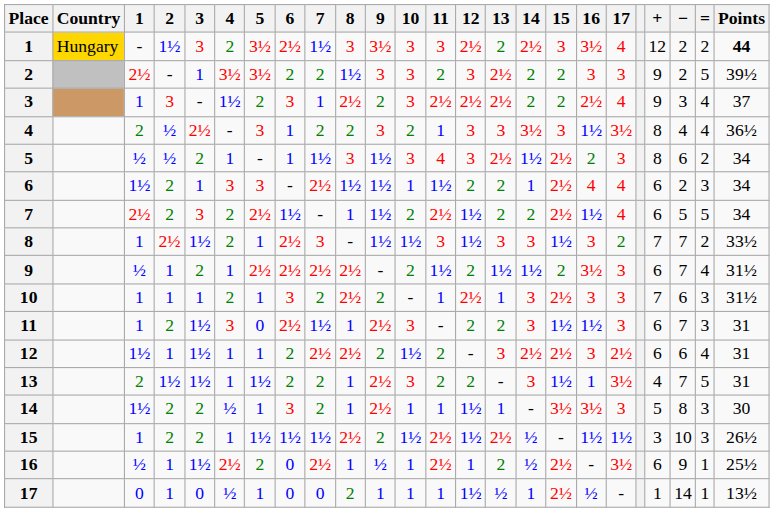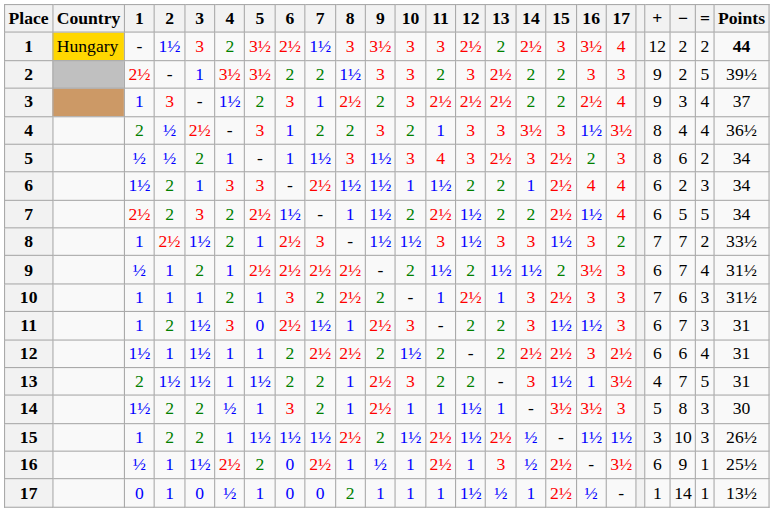row 6 | 14: 1½ -> 3
row 13 | 13: 3 -> 2
row 17 | 13: 2 -> 3
